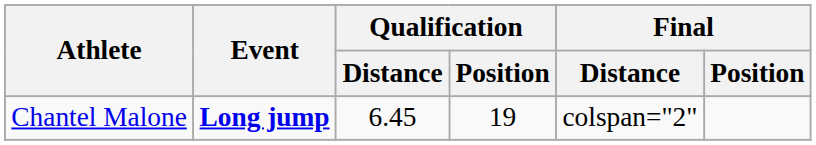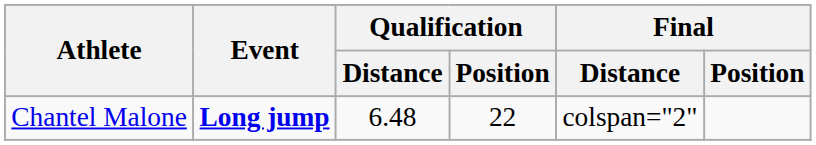Chantel Malone | Qualification / Distance: 6.45 -> 6.48
Chantel Malone | Qualification / Position: 19 -> 22
